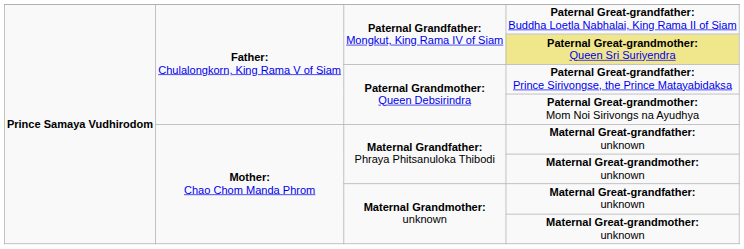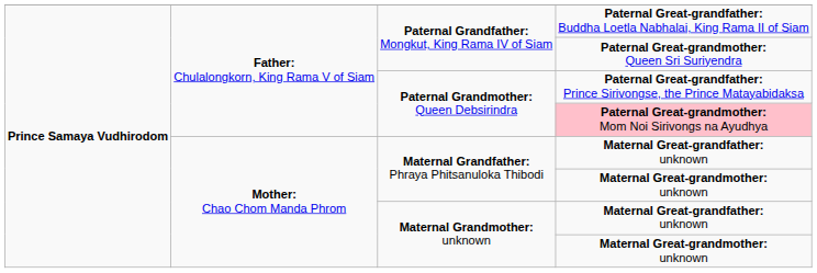Paternal Great-grandmother: Queen Sri Suriyendra | column 4: khaki background -> no background
Paternal Great-grandmother: Mom Noi Sirivongs na Ayudhya | column 4: no background -> pink background
